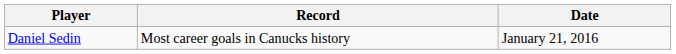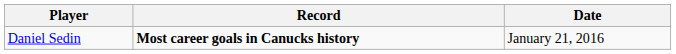row 2 | Record: normal -> bold
